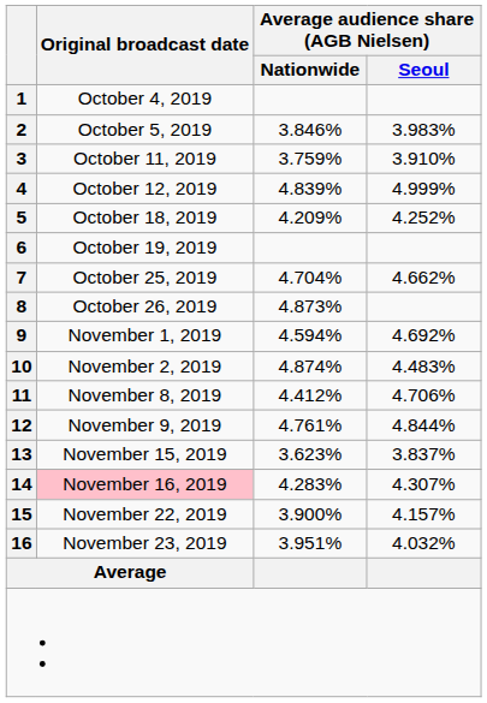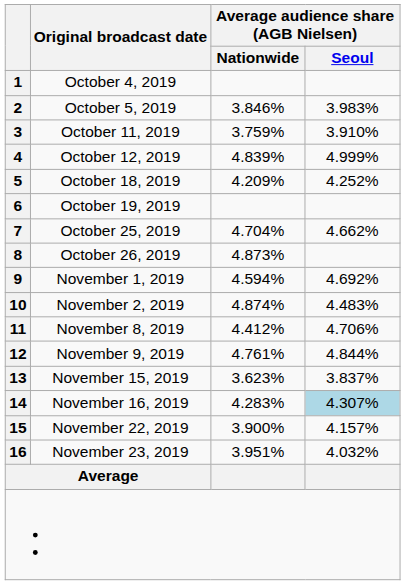14 | Original broadcast date: pink background -> no background
14 | Average audience share (AGB Nielsen) / Seoul: no background -> lightblue background
